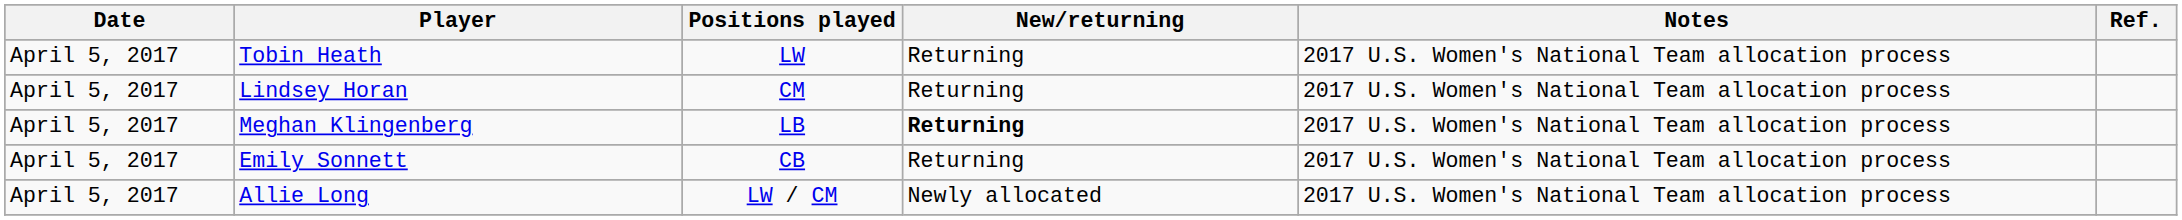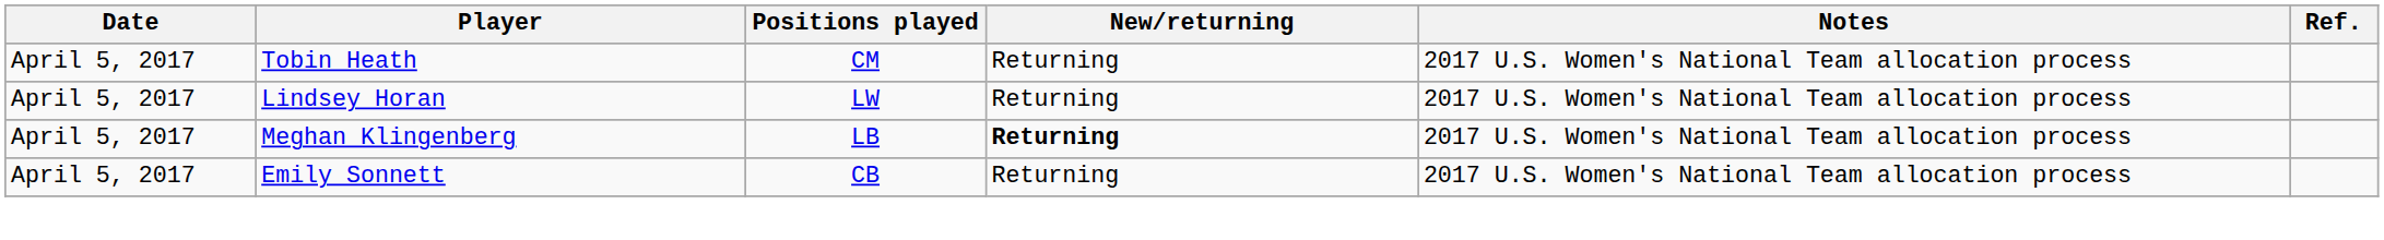Tobin Heath | Positions played: LW -> CM
Lindsey Horan | Positions played: CM -> LW
- row: April 5, 2017 | Allie Long | LW / CM | Newly allocated | 2017 U.S. Women's National Team allocation process
